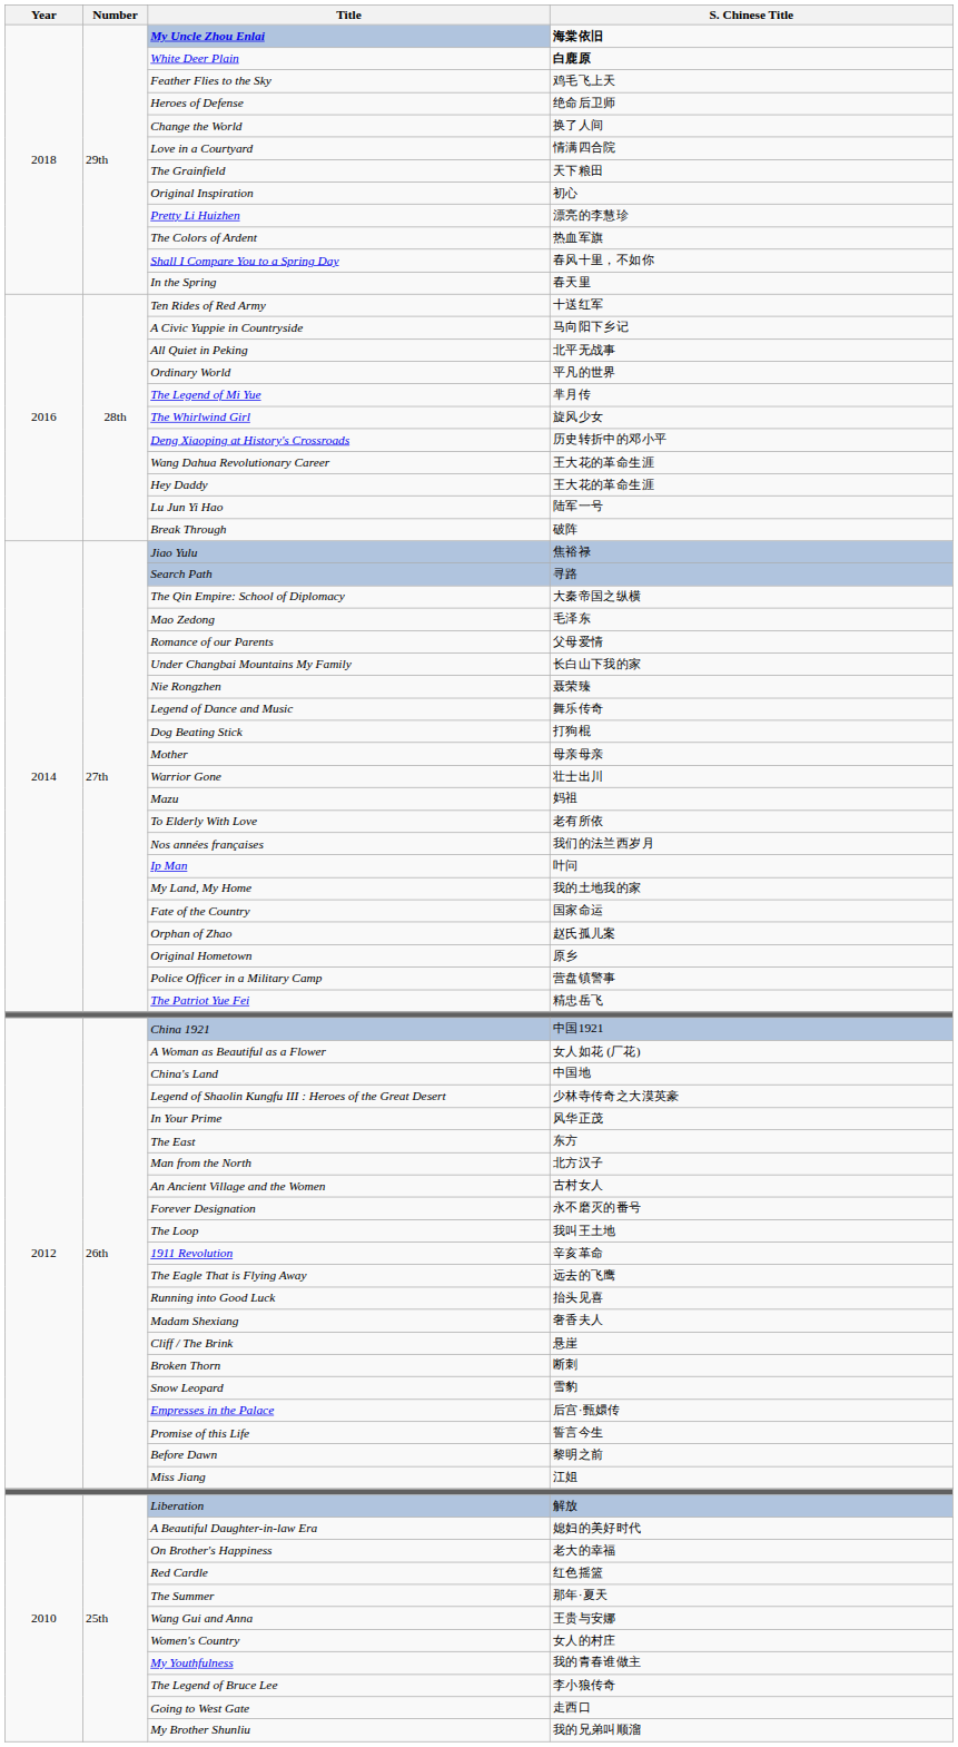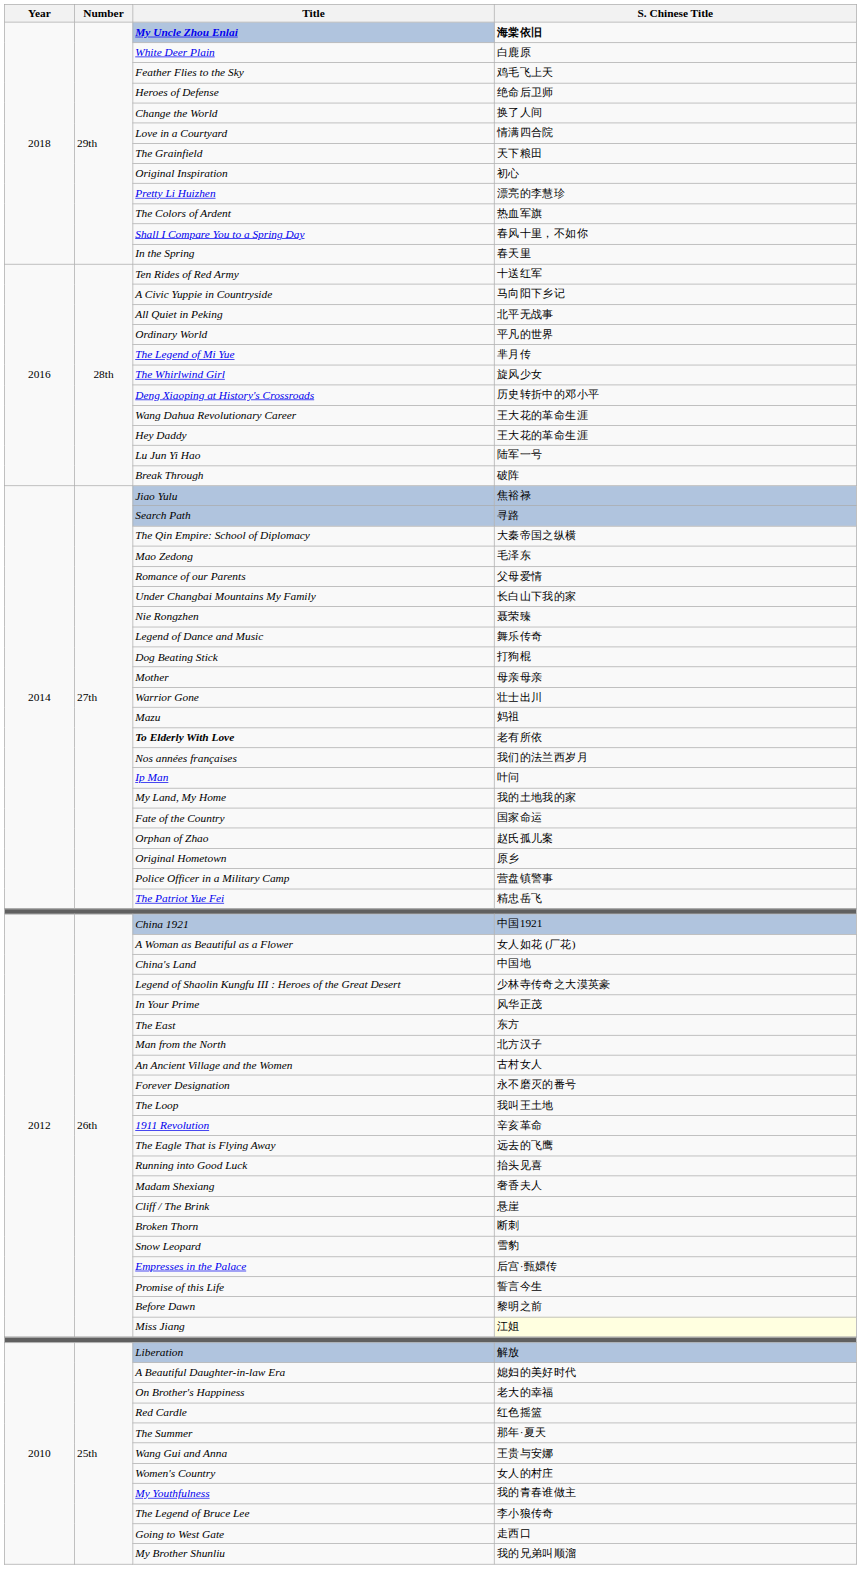White Deer Plain | S. Chinese Title: bold -> normal
To Elderly With Love | Title: normal -> bold
Miss Jiang | S. Chinese Title: no background -> lightyellow background
